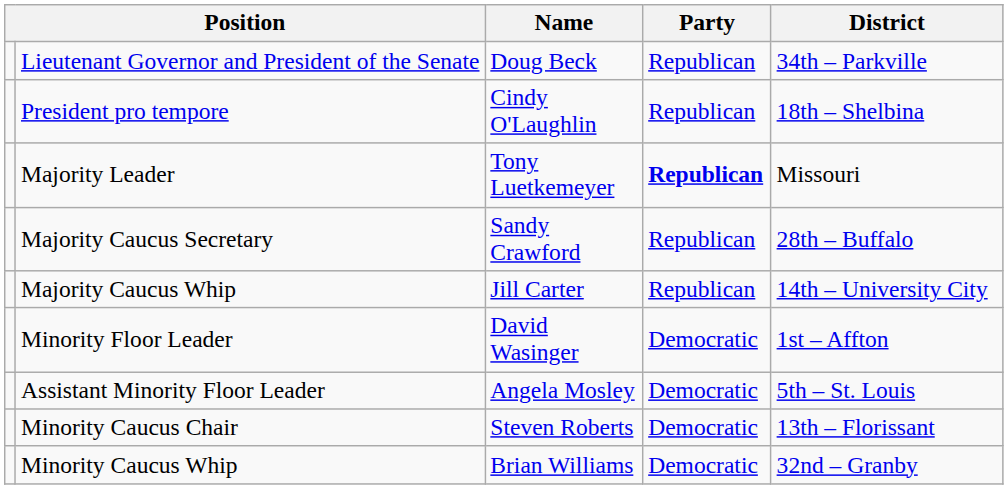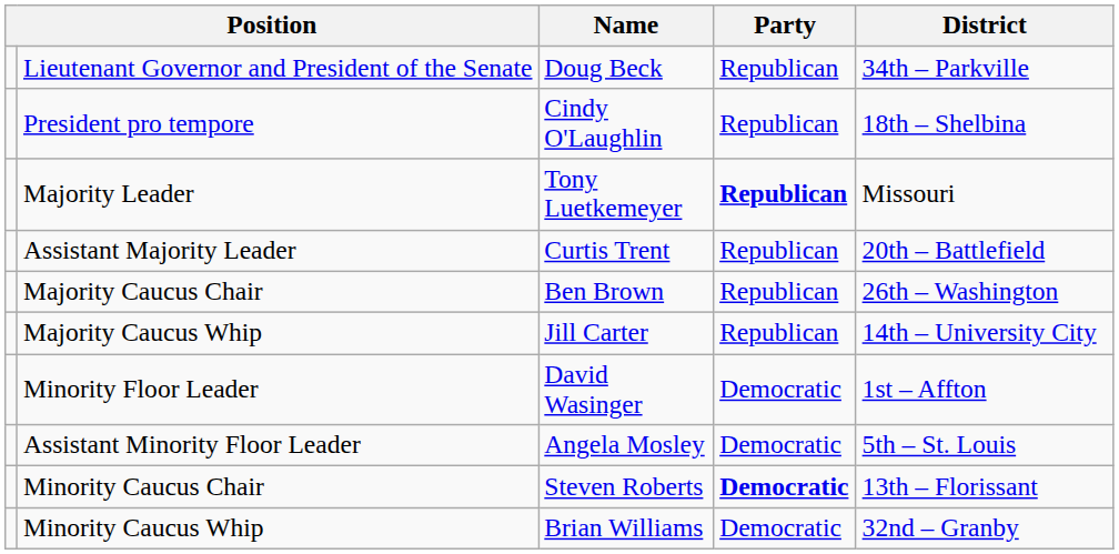+ row: Assistant Majority Leader | Curtis Trent | Republican | 20th – Battlefield
+ row: Majority Caucus Chair | Ben Brown | Republican | 26th – Washington
- row: Majority Caucus Secretary | Sandy Crawford | Republican | 28th – Buffalo
Minority Caucus Chair | Party: normal -> bold
